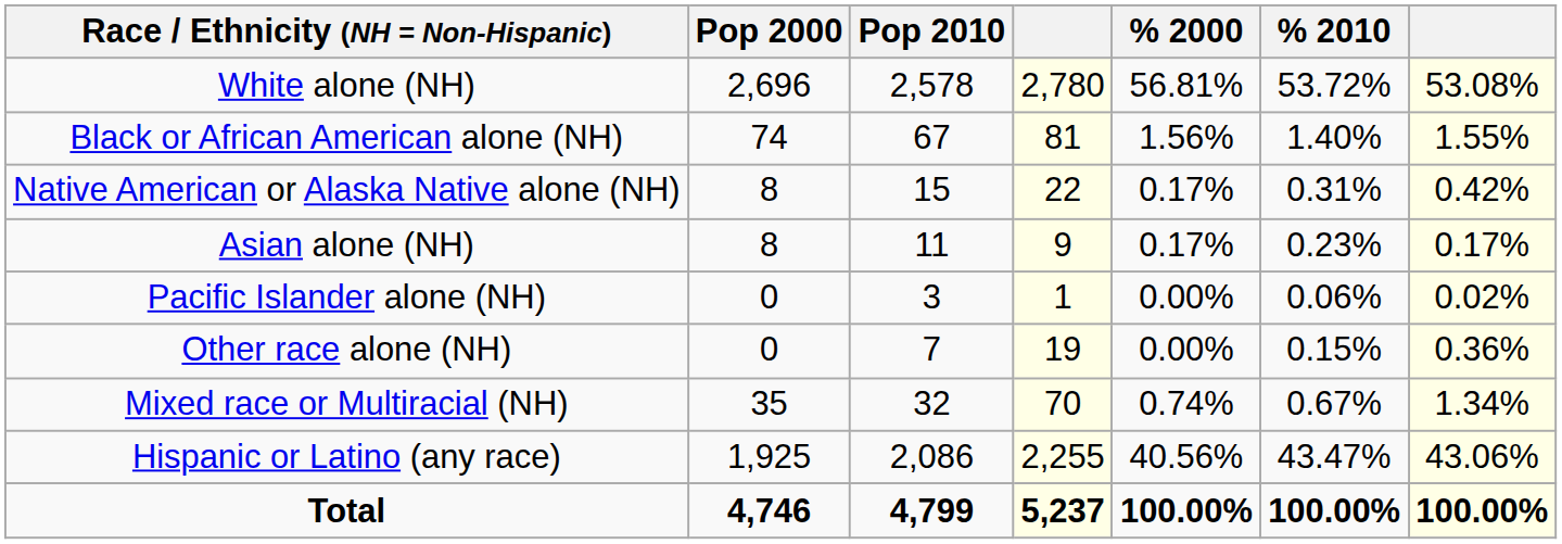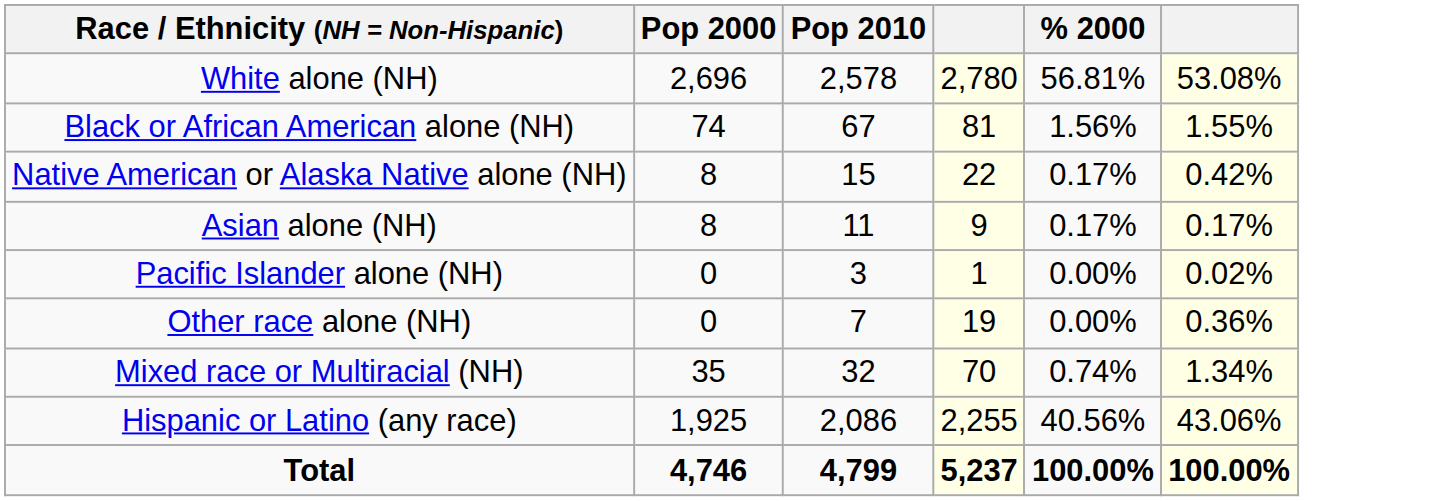- column: % 2010 | 53.72% | 1.40% | 0.31% | 0.23% | 0.06% | 0.15% | 0.67% | 43.47% | 100.00%
